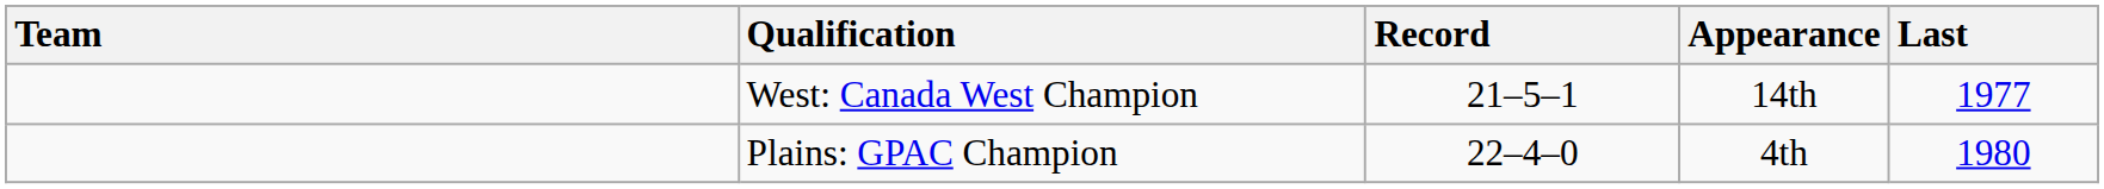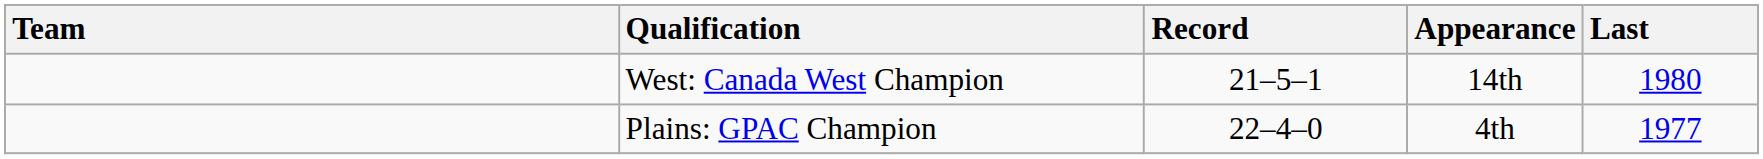West: Canada West Champion | Last: 1977 -> 1980
Plains: GPAC Champion | Last: 1980 -> 1977
